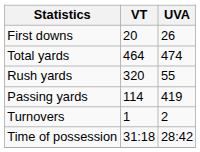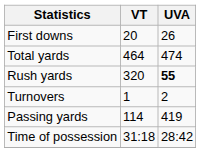Rush yards | UVA: normal -> bold
rows swapped: Passing yards <-> Turnovers
